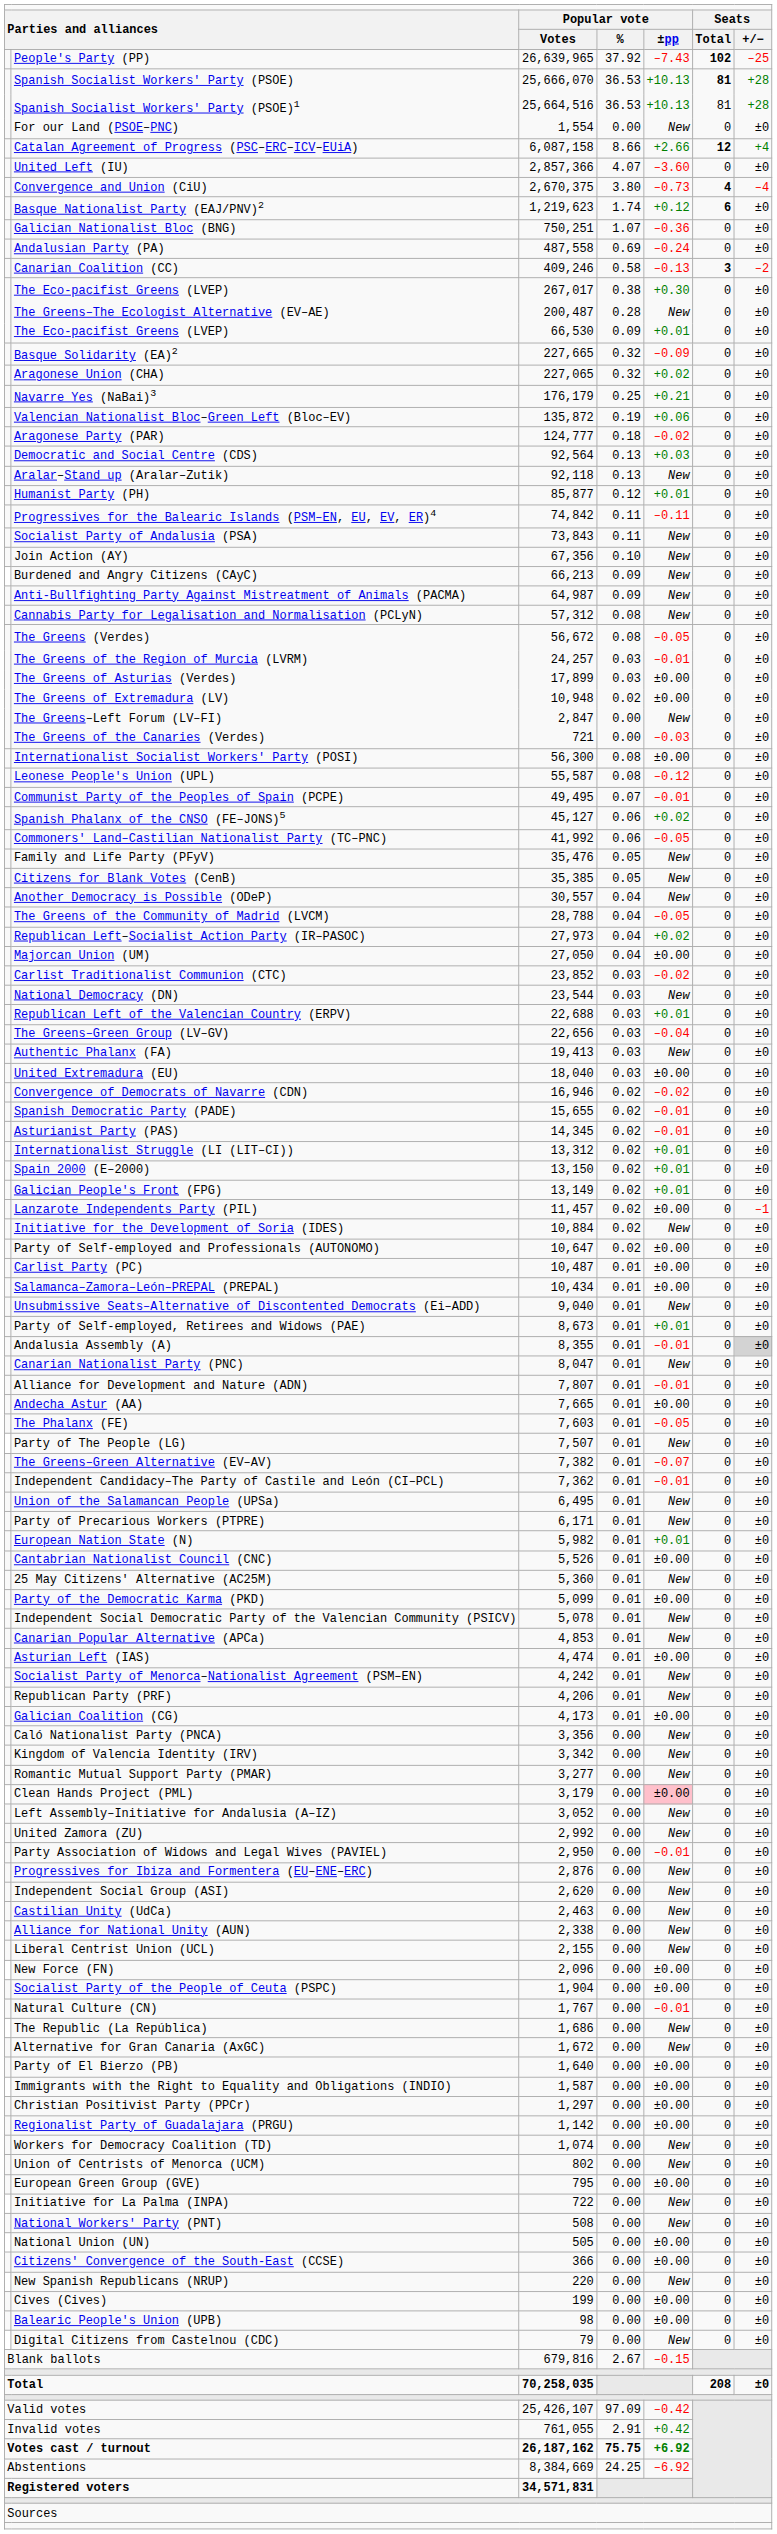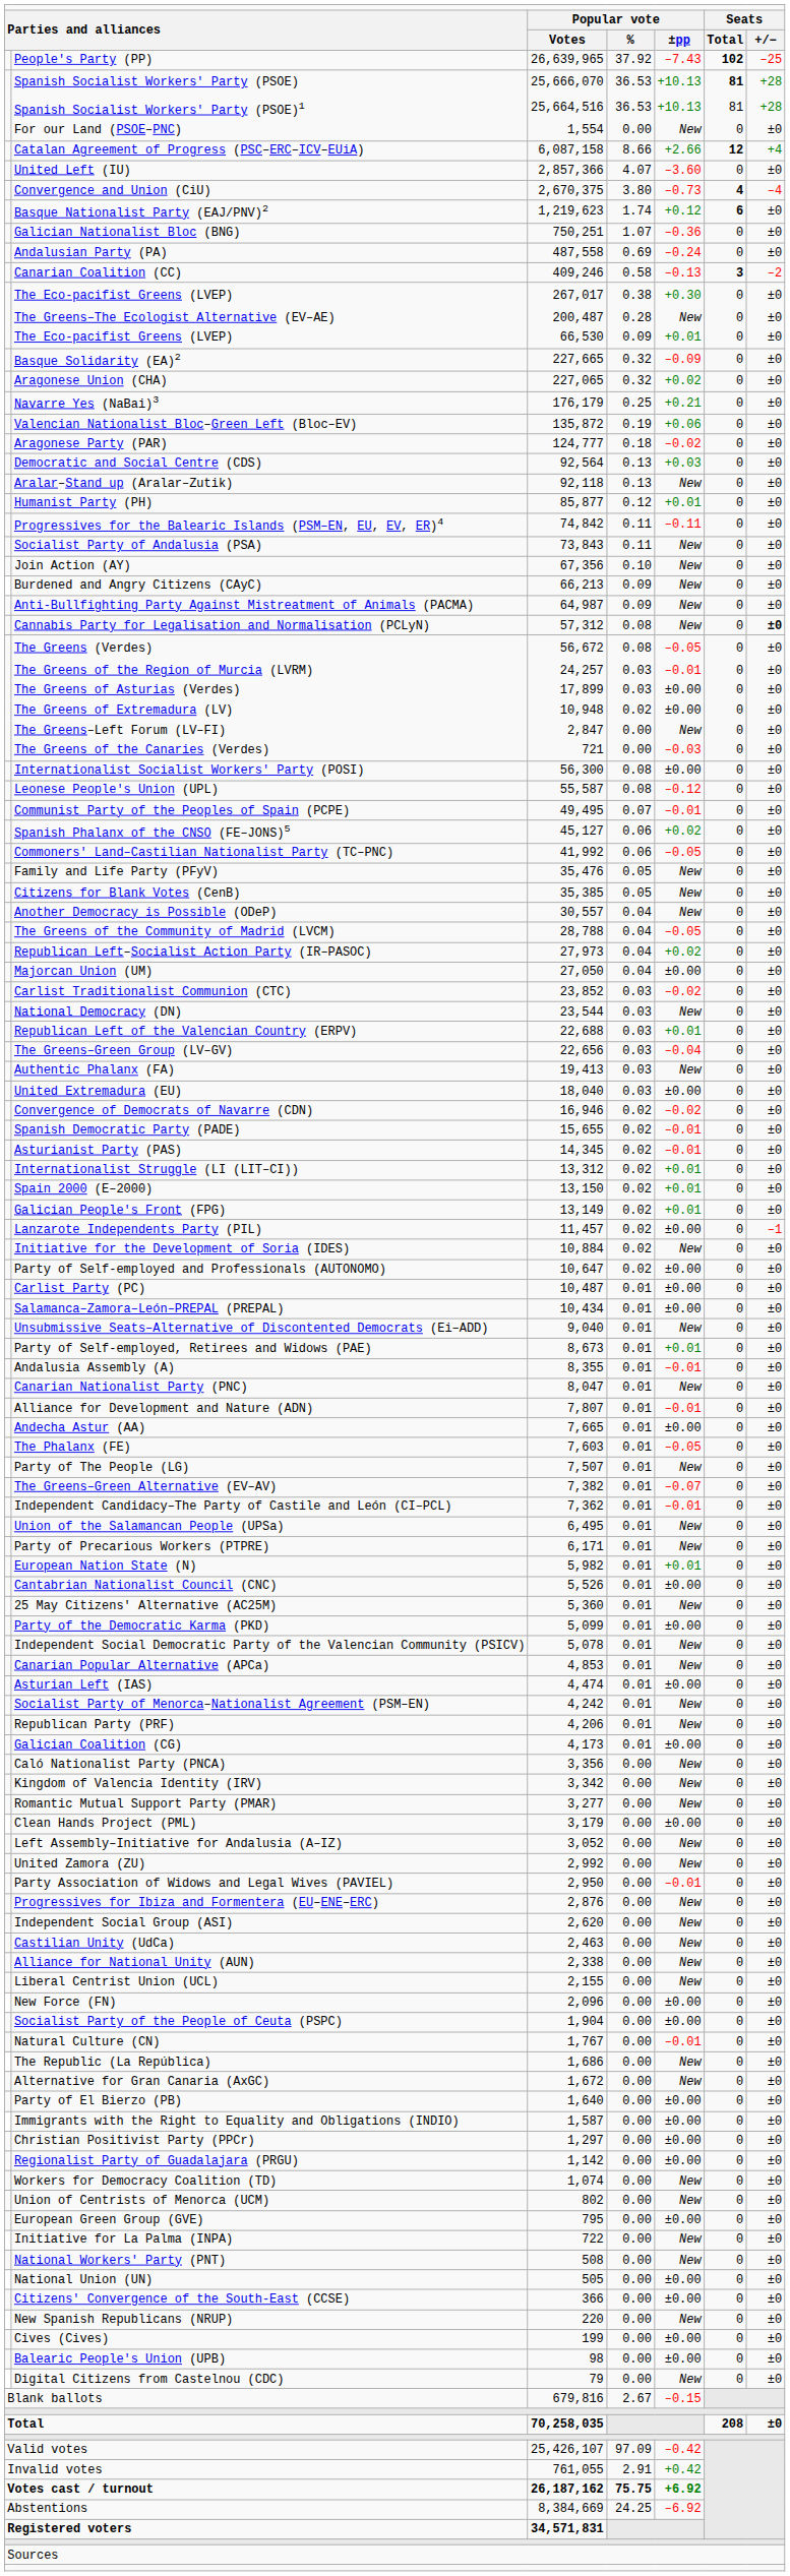Cannabis Party for Legalisation and Normalisation (PCLyN) | column 7: normal -> bold
Andalusia Assembly (A) | column 7: lightgrey background -> no background
Clean Hands Project (PML) | column 5: pink background -> no background
